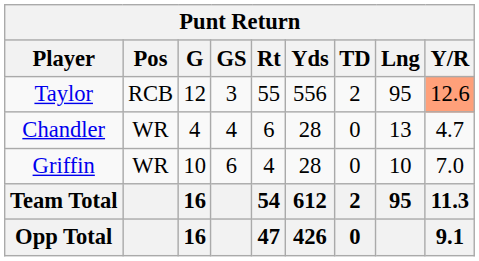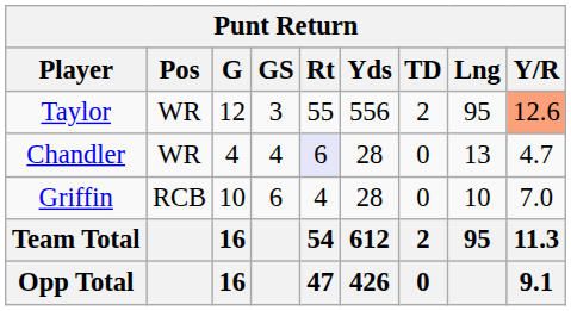Taylor | Pos: RCB -> WR
Chandler | Rt: no background -> lavender background
Griffin | Pos: WR -> RCB
